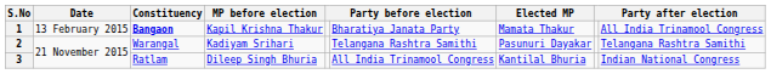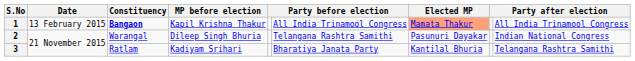1 | column 6: Bharatiya Janata Party -> All India Trinamool Congress
1 | Elected MP: no background -> lightsalmon background
2 | MP before election: Kadiyam Srihari -> Dileep Singh Bhuria
2 | column 9: Telangana Rashtra Samithi -> Indian National Congress
3 | MP before election: Dileep Singh Bhuria -> Kadiyam Srihari
3 | column 6: All India Trinamool Congress -> Bharatiya Janata Party
3 | column 9: Indian National Congress -> Telangana Rashtra Samithi
